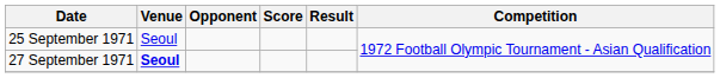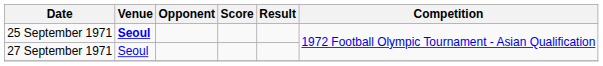25 September 1971 | Venue: normal -> bold
27 September 1971 | Venue: bold -> normal
